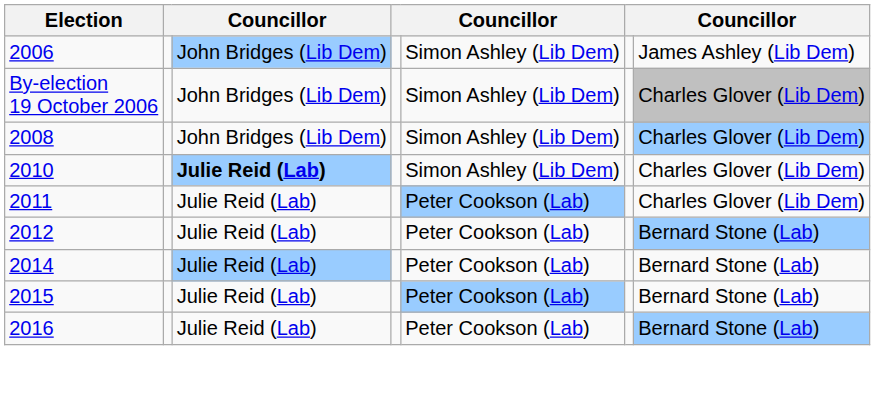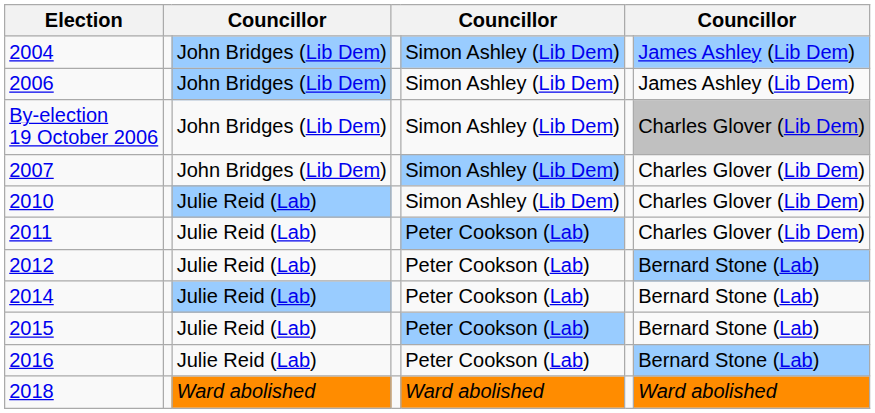+ row: 2004 | John Bridges (Lib Dem) | Simon Ashley (Lib Dem) | James Ashley (Lib Dem)
+ row: 2007 | John Bridges (Lib Dem) | Simon Ashley (Lib Dem) | Charles Glover (Lib Dem)
- row: 2008 | John Bridges (Lib Dem) | Simon Ashley (Lib Dem) | Charles Glover (Lib Dem)
2010 | column 3: bold -> normal
+ row: 2018 | Ward abolished | Ward abolished | Ward abolished
